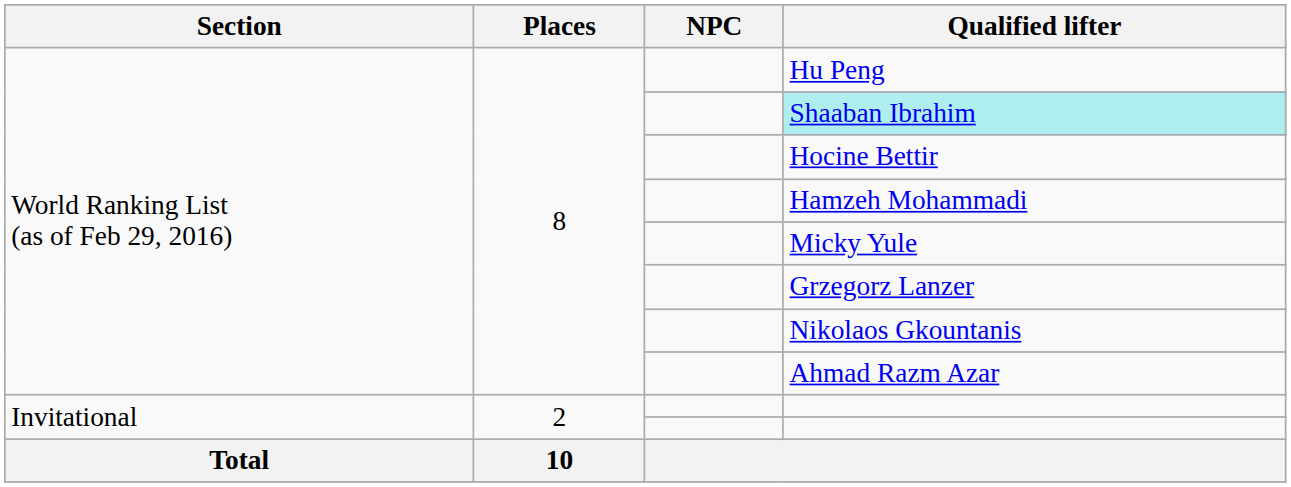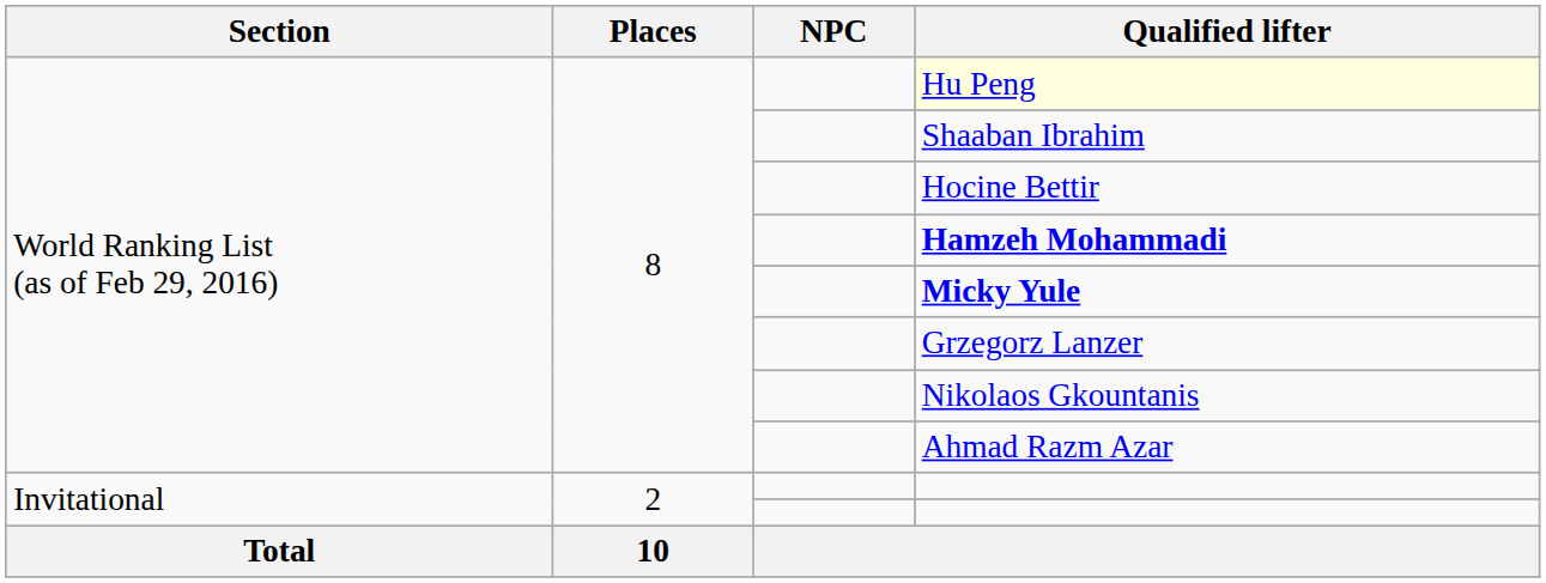Hu Peng | Qualified lifter: no background -> lightyellow background
Shaaban Ibrahim | Qualified lifter: paleturquoise background -> no background
Hamzeh Mohammadi | Qualified lifter: normal -> bold
Micky Yule | Qualified lifter: normal -> bold
